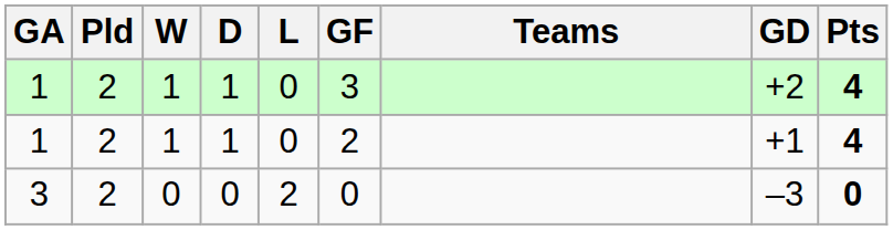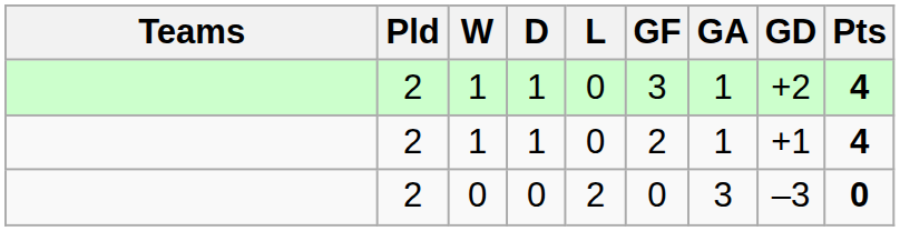columns swapped: Teams <-> GA
